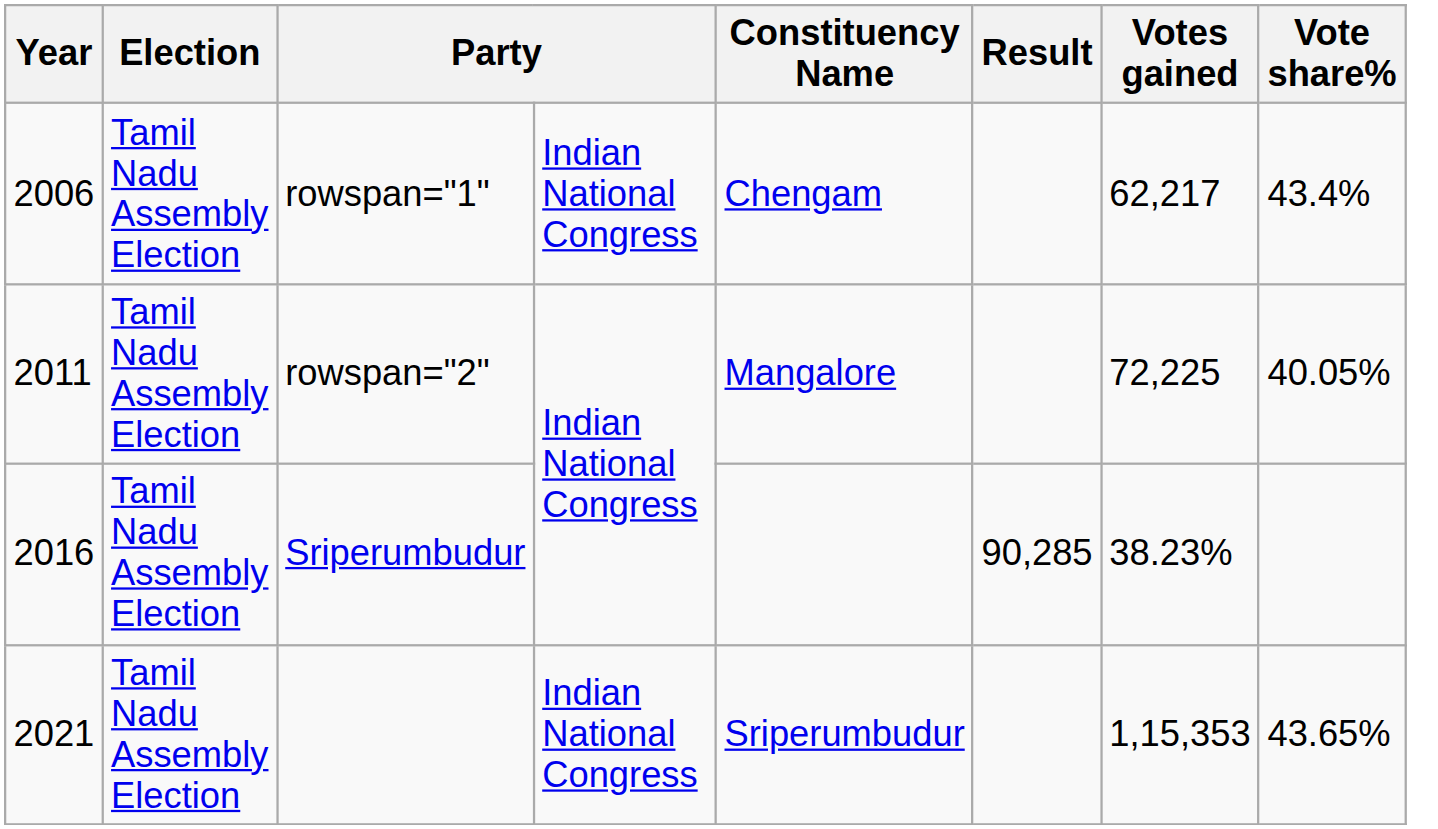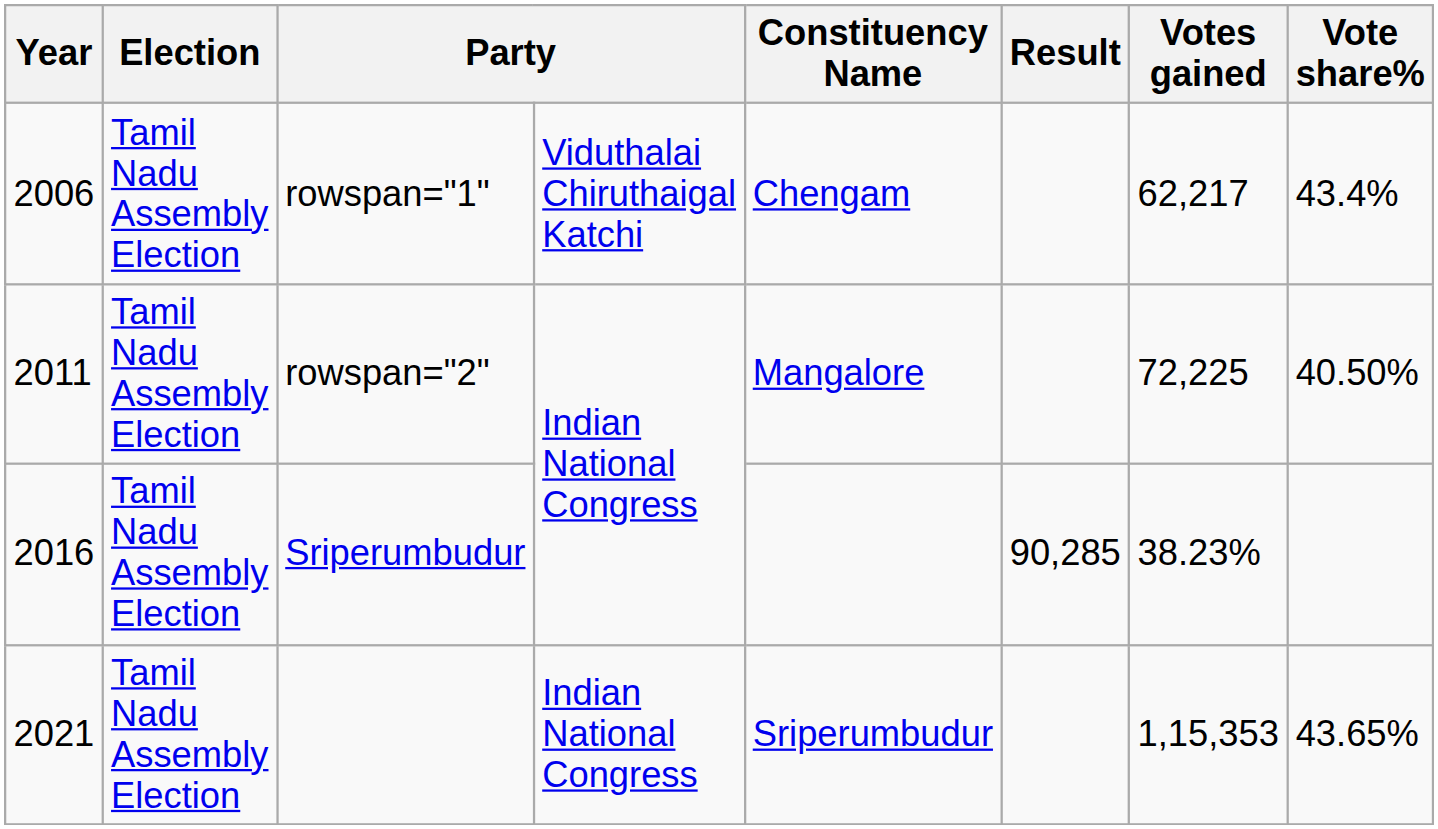rowspan="1" | column 4: Indian National Congress -> Viduthalai Chiruthaigal Katchi
rowspan="2" | Vote share%: 40.05% -> 40.50%
